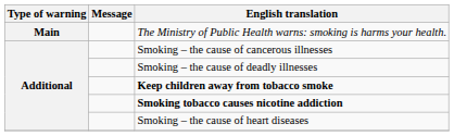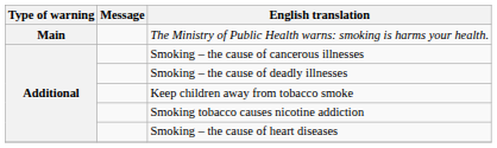Keep children away from tobacco smoke | English translation: bold -> normal
Smoking tobacco causes nicotine addiction | English translation: bold -> normal
